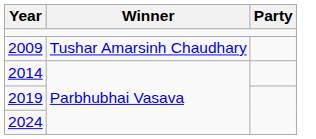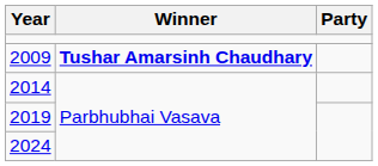2009 | Winner: normal -> bold
